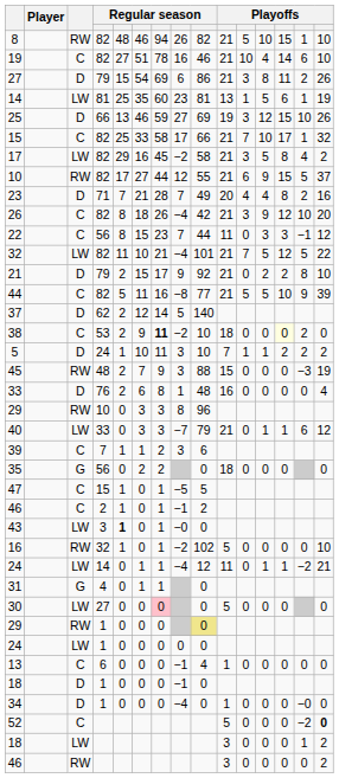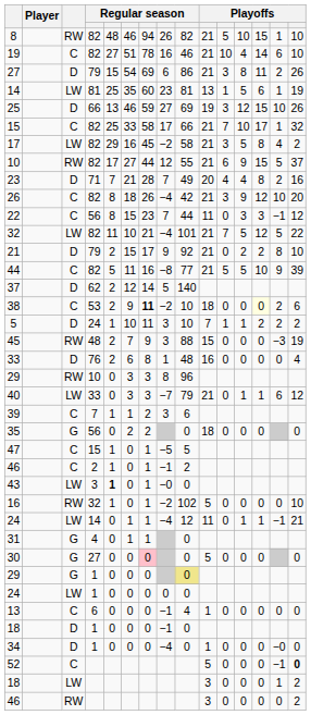38 | column 15: 0 -> 6
24 / 14 | column 14: −2 -> −1
30 | column 3: LW -> G
29 / 1 | column 3: RW -> G
52 | column 14: −2 -> −1
